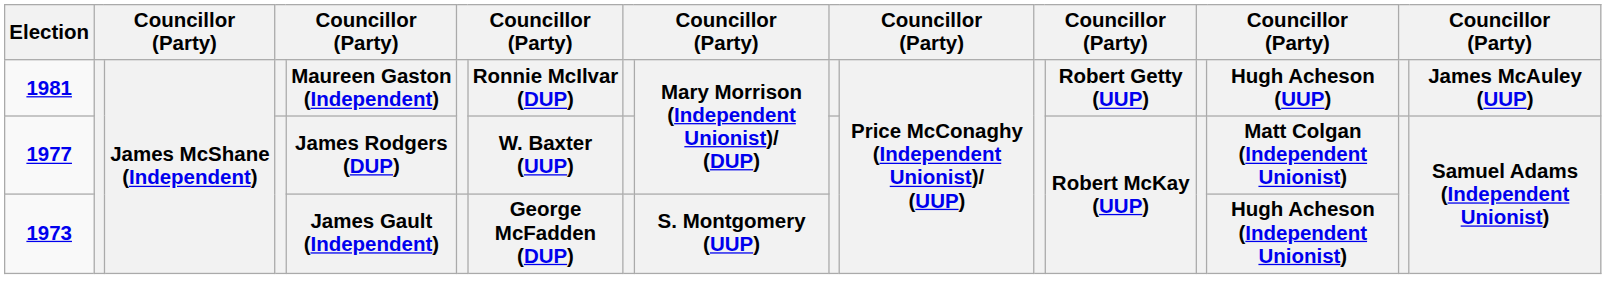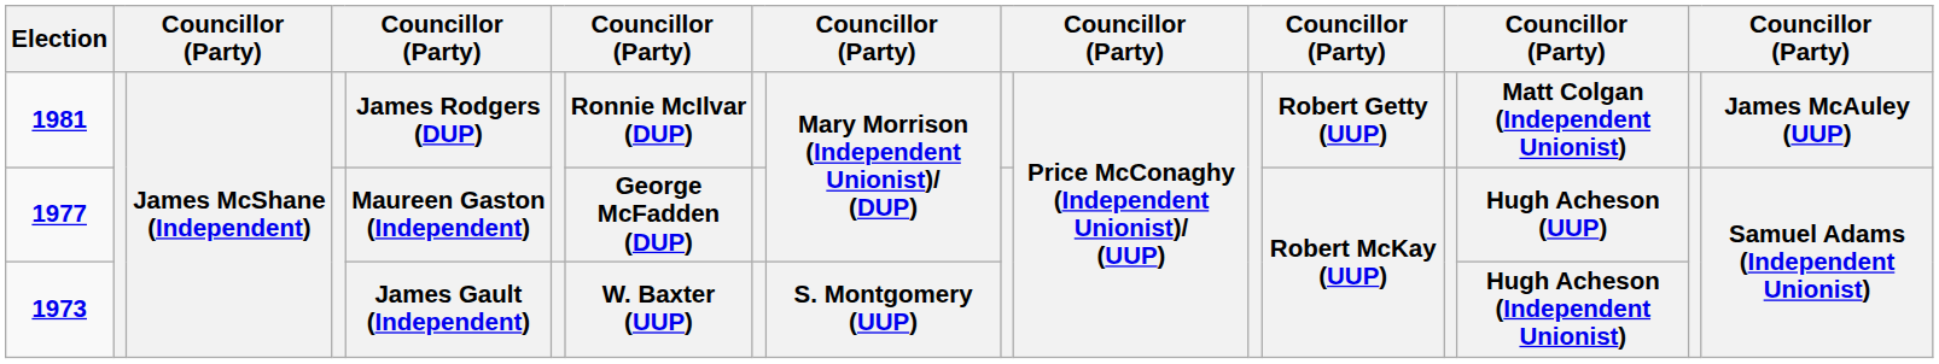1981 | column 5: Maureen Gaston (Independent) -> James Rodgers (DUP)
1981 | column 15: Hugh Acheson (UUP) -> Matt Colgan (Independent Unionist)
1977 | column 5: James Rodgers (DUP) -> Maureen Gaston (Independent)
1977 | column 7: W. Baxter (UUP) -> George McFadden (DUP)
1977 | column 15: Matt Colgan (Independent Unionist) -> Hugh Acheson (UUP)
1973 | column 7: George McFadden (DUP) -> W. Baxter (UUP)
